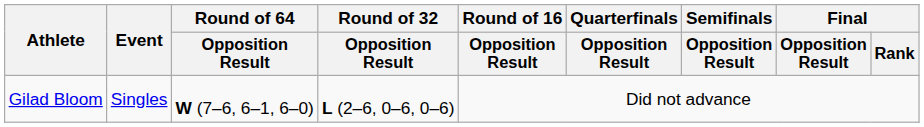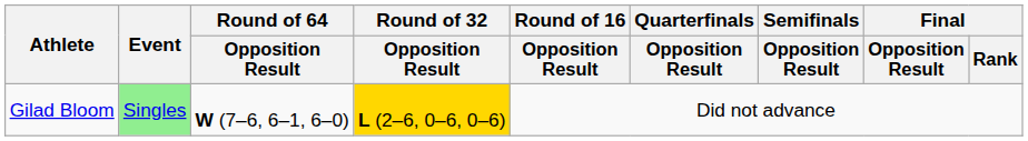Gilad Bloom | Event: no background -> lightgreen background
Gilad Bloom | Round of 32 / Opposition Result: no background -> gold background
